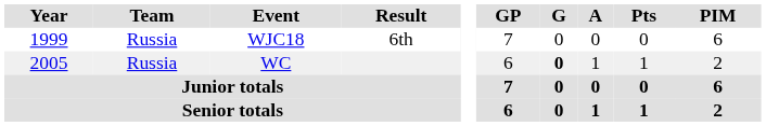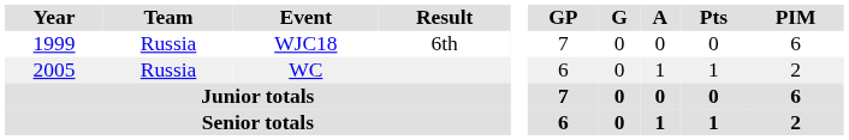WC | G: bold -> normal
